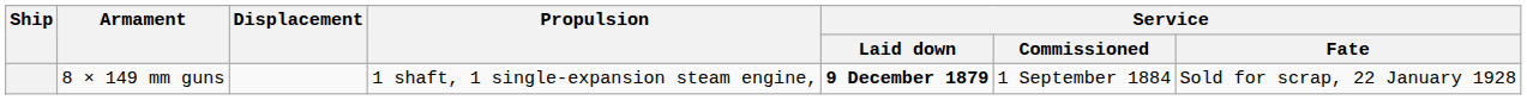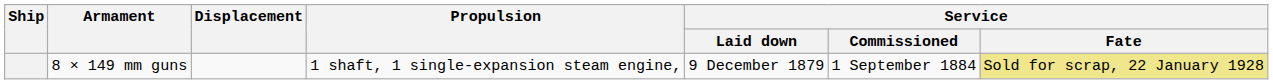8 × 149 mm guns | Service / Laid down: bold -> normal
8 × 149 mm guns | Service / Fate: no background -> khaki background
